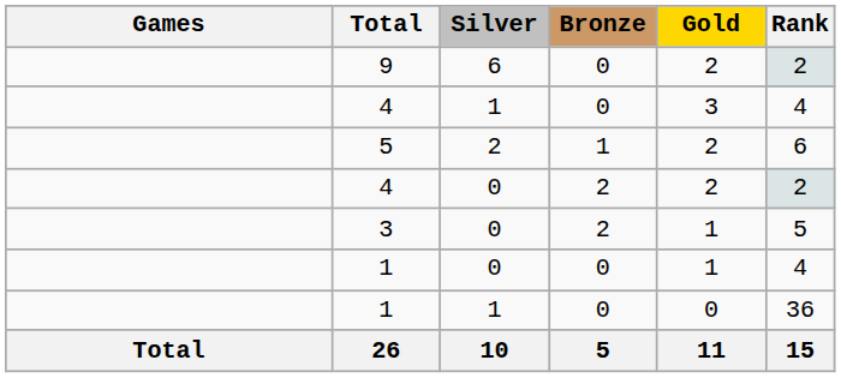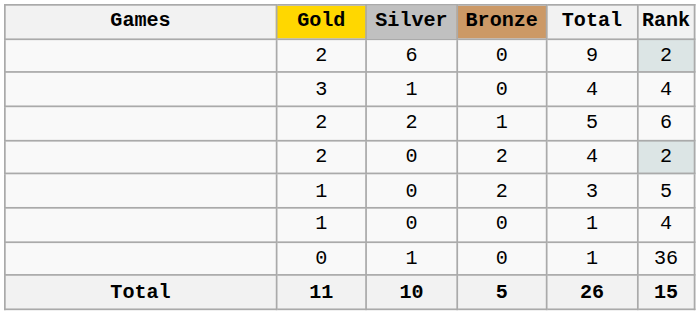columns swapped: Gold <-> Total
